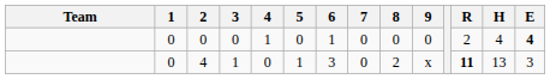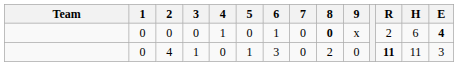row 2 | 8: normal -> bold
row 2 | 9: 0 -> x
row 2 | H: 4 -> 6
row 3 | 9: x -> 0
row 3 | H: 13 -> 11
